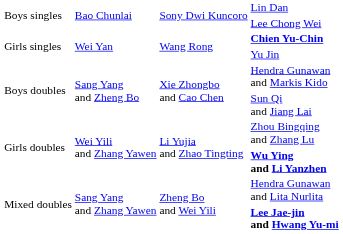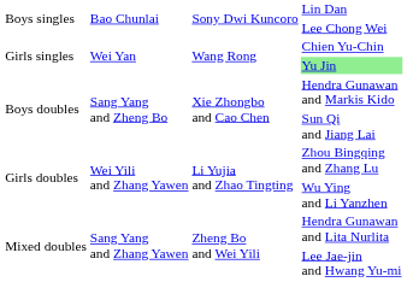Chien Yu-Chin | column 4: bold -> normal
Yu Jin | column 4: no background -> lightgreen background
Wu Ying and Li Yanzhen | column 4: bold -> normal
Lee Jae-jin and Hwang Yu-mi | column 4: bold -> normal
